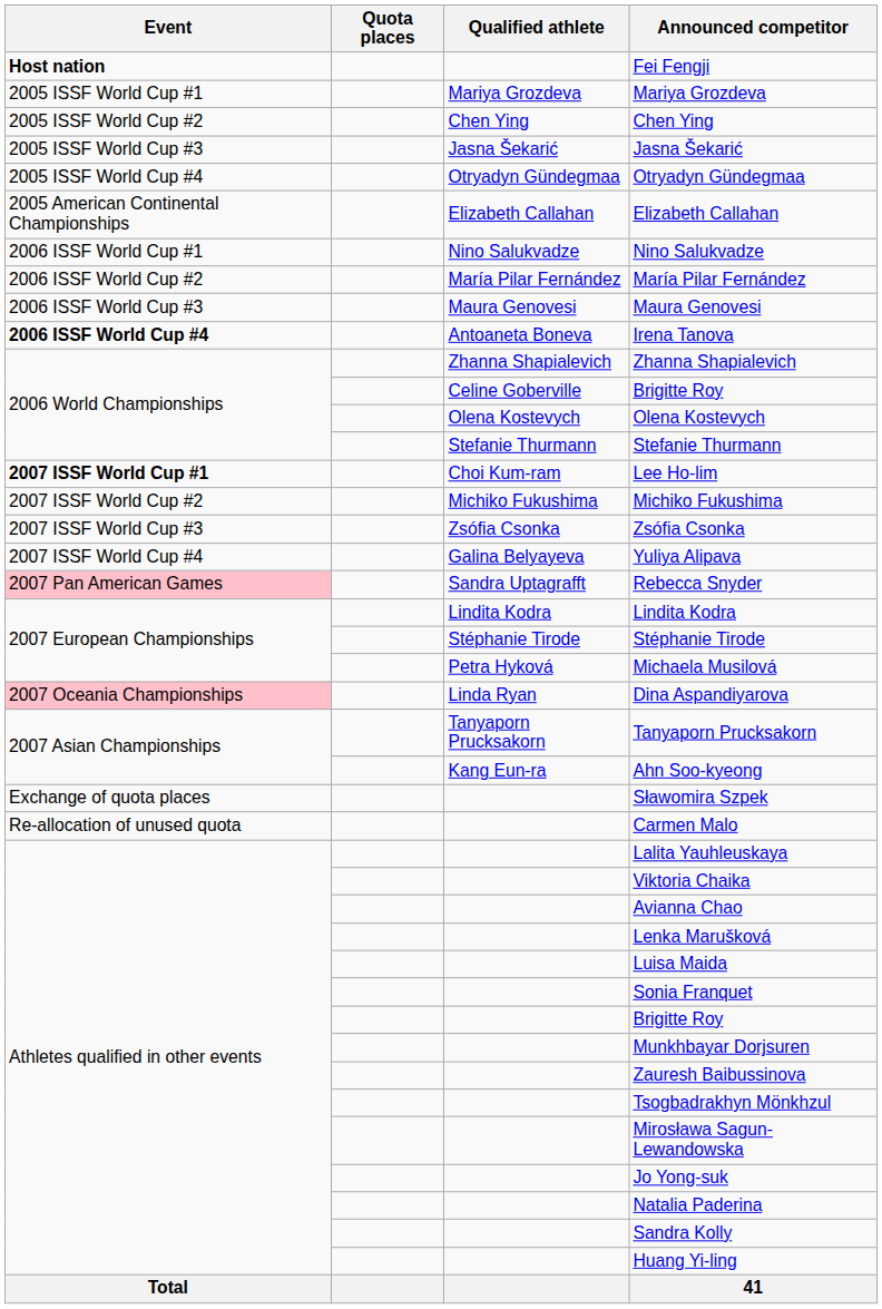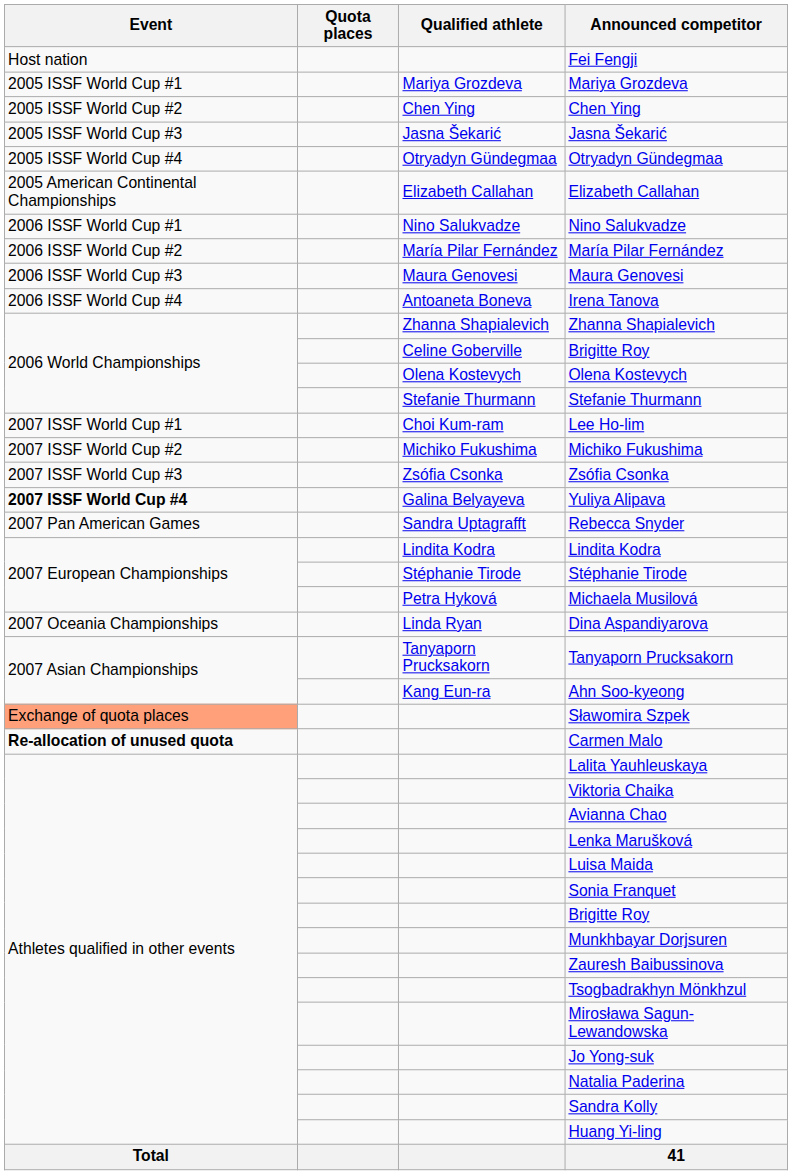Fei Fengji | Event: bold -> normal
Irena Tanova | Event: bold -> normal
Lee Ho-lim | Event: bold -> normal
Yuliya Alipava | Event: normal -> bold
Rebecca Snyder | Event: pink background -> no background
Dina Aspandiyarova | Event: pink background -> no background
Sławomira Szpek | Event: no background -> lightsalmon background
Carmen Malo | Event: normal -> bold
